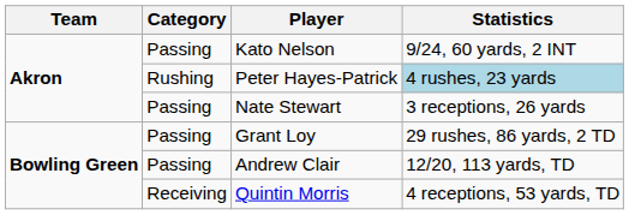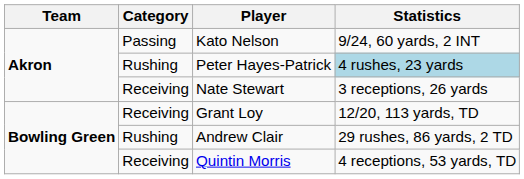Nate Stewart | Category: Passing -> Receiving
Grant Loy | Category: Passing -> Receiving
Grant Loy | Statistics: 29 rushes, 86 yards, 2 TD -> 12/20, 113 yards, TD
Andrew Clair | Category: Passing -> Rushing
Andrew Clair | Statistics: 12/20, 113 yards, TD -> 29 rushes, 86 yards, 2 TD
